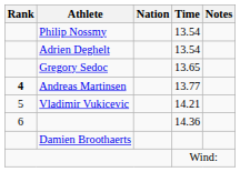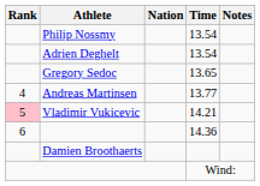Andreas Martinsen | Rank: bold -> normal
Vladimir Vukicevic | Rank: no background -> pink background
